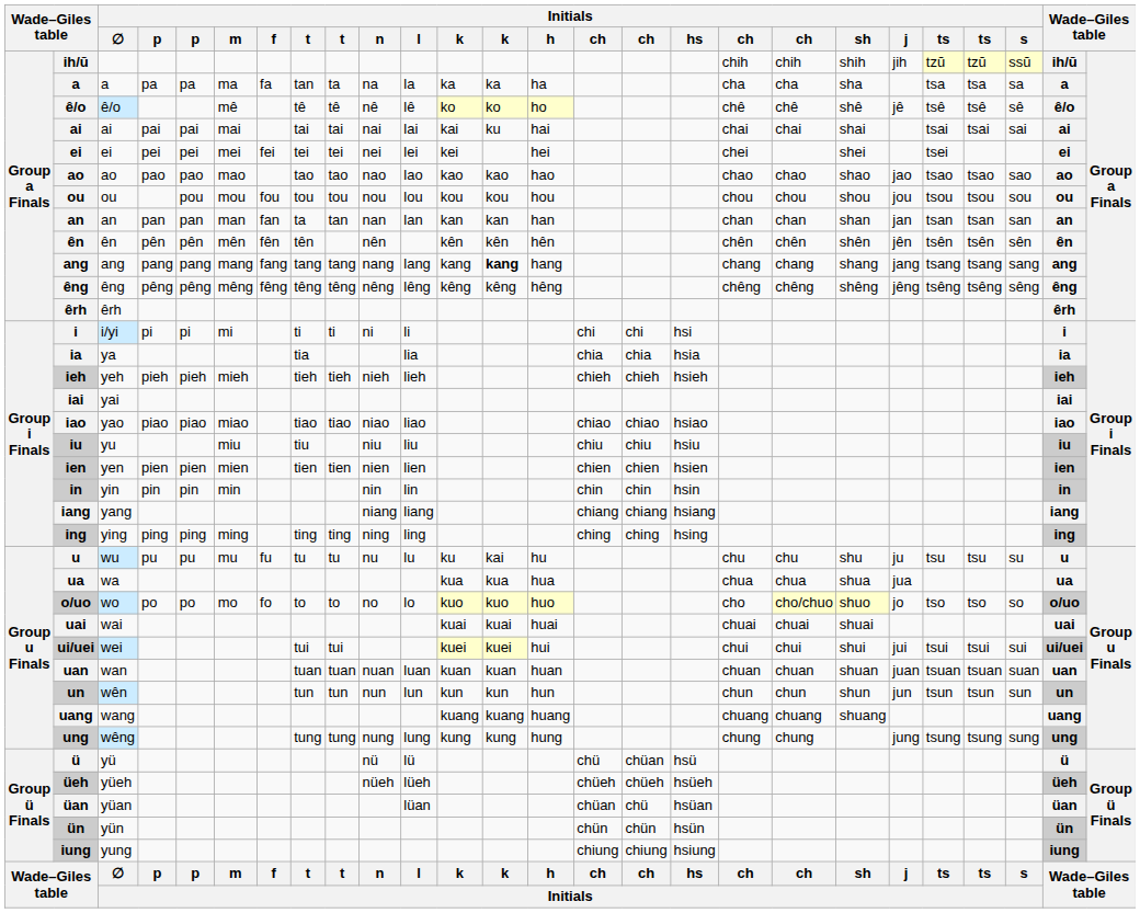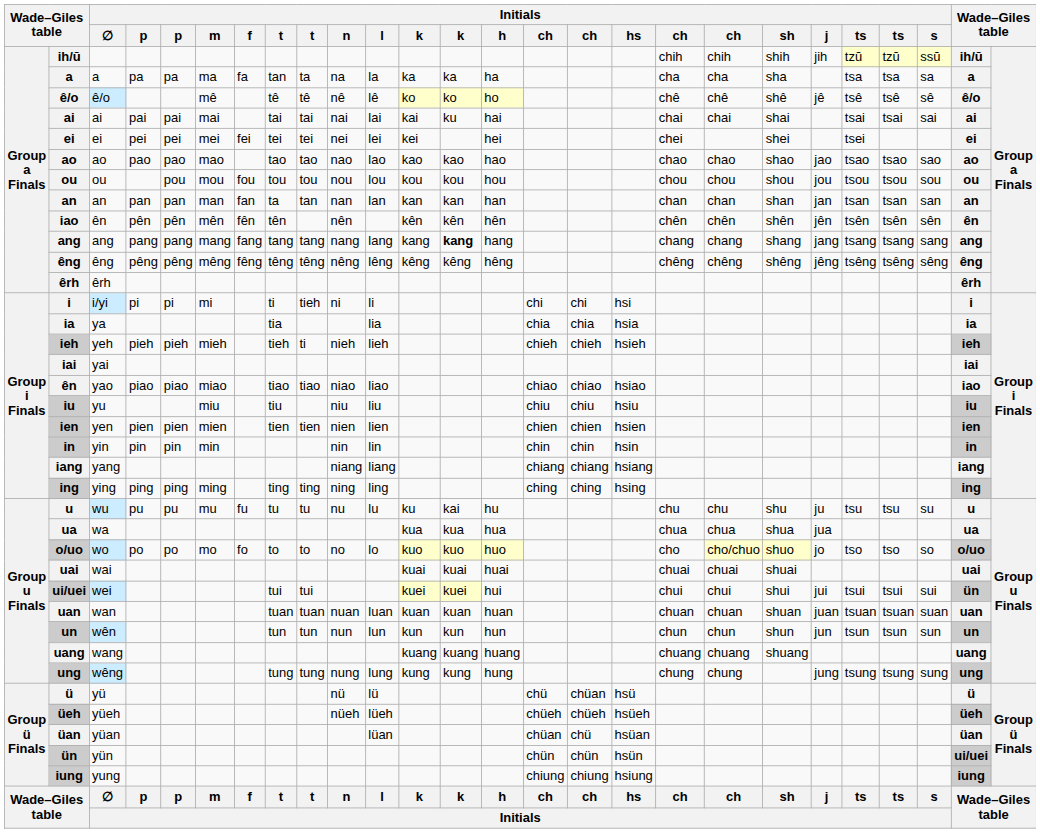row 11 | column 2: ên -> iao
row 15 | column 9: ti -> tieh
row 17 | column 9: tieh -> ti
row 19 | column 2: iao -> ên
row 29 | column 25: ui/uei -> ün
row 37 | column 25: ün -> ui/uei
